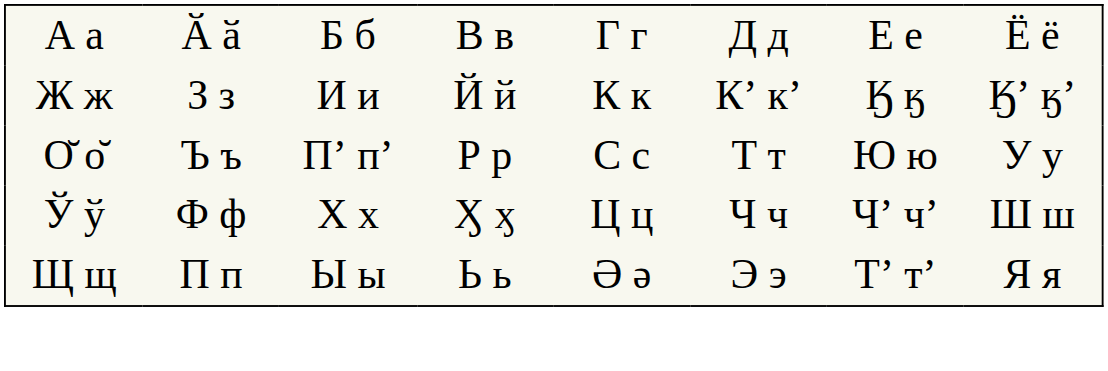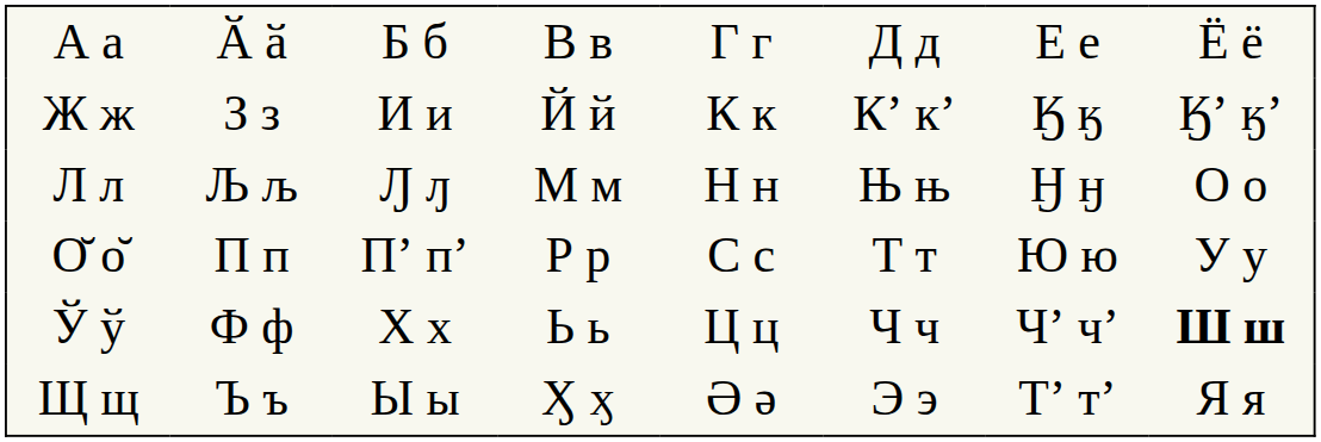+ row: Л л | Љ љ | Ԓ ԓ | М м | Н н | Њ њ | Ӈ ӈ | О о
О̆ о̆ | column 2: Ъ ъ -> П п
Ў ў | column 4: Ӽ ӽ -> Ь ь
Ў ў | column 8: normal -> bold
Щ щ | column 2: П п -> Ъ ъ
Щ щ | column 4: Ь ь -> Ӽ ӽ
